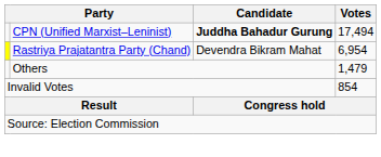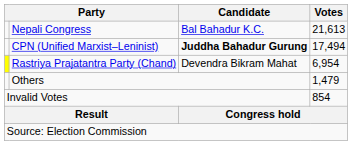+ row: Nepali Congress | Bal Bahadur K.C. | 21,613
